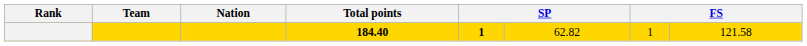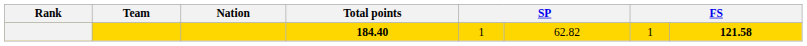row 2 | column 5: bold -> normal
row 2 | column 8: normal -> bold
